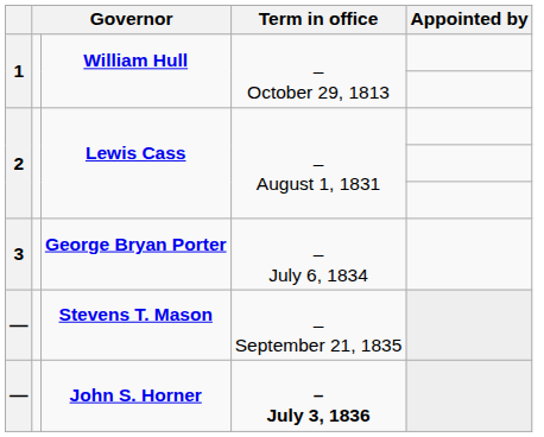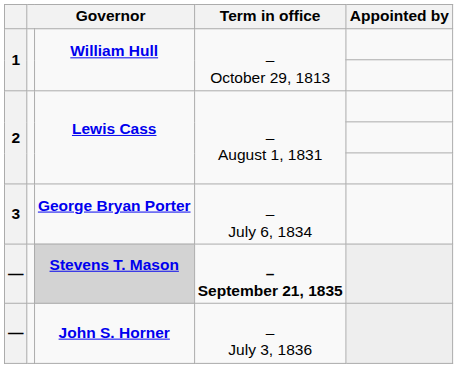Stevens T. Mason | column 3: no background -> lightgrey background
Stevens T. Mason | Term in office: normal -> bold
John S. Horner | Term in office: bold -> normal
